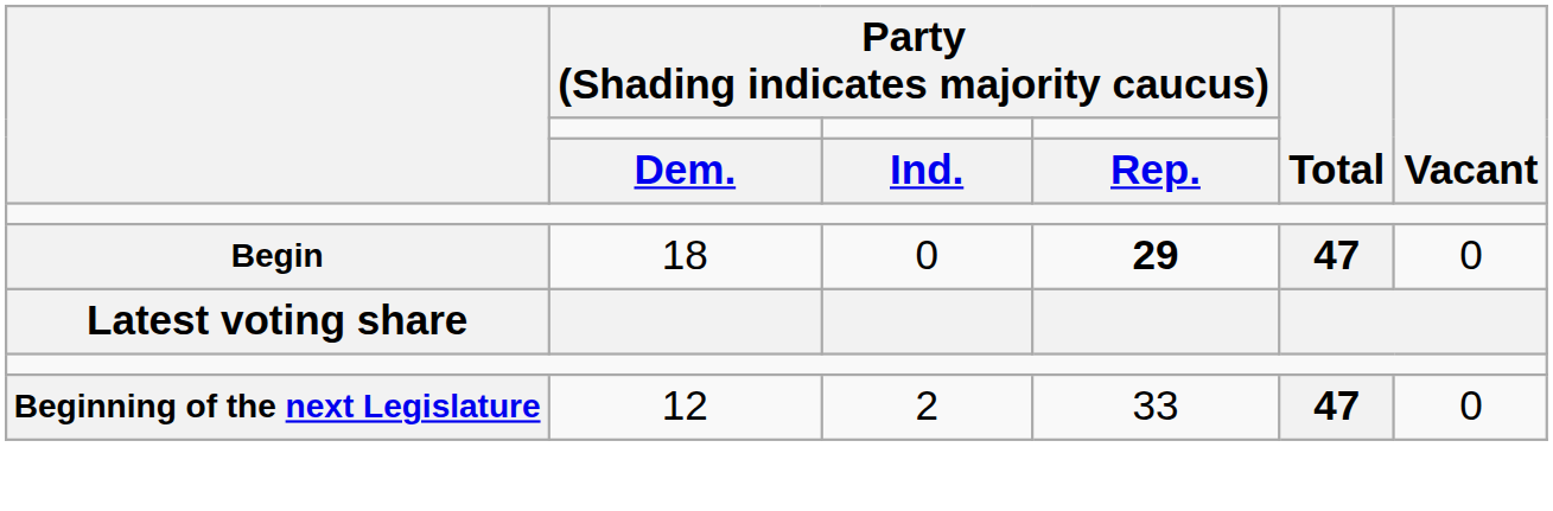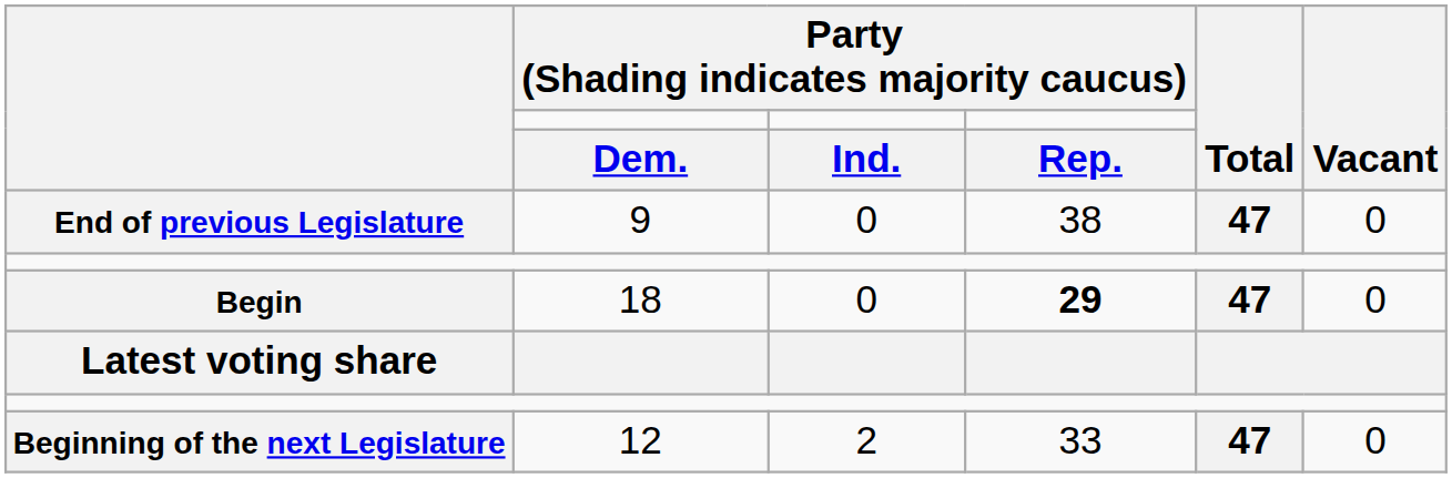+ row: End of previous Legislature | 9 | 0 | 38 | 47 | 0
